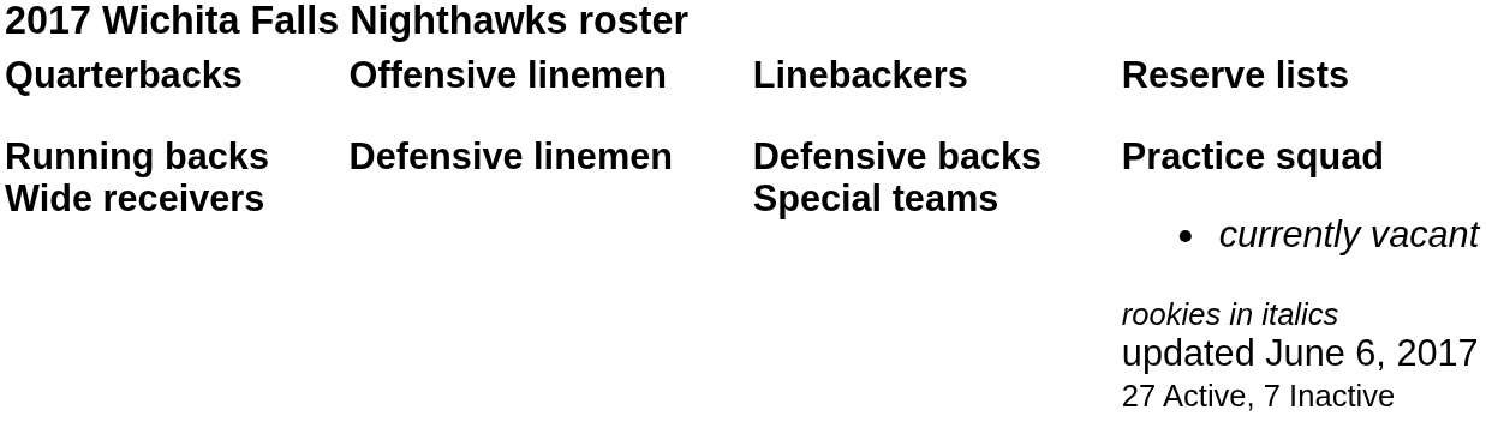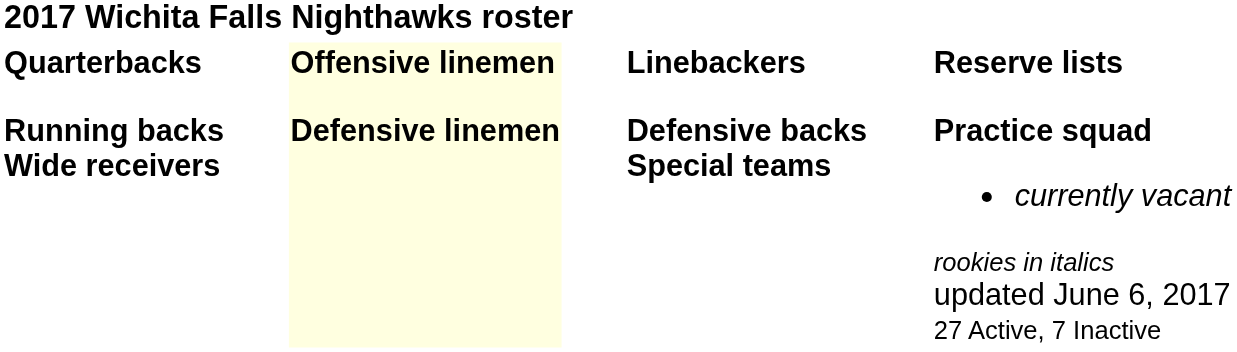Quarterbacks Running backs Wide receivers | column 2: no background -> lightyellow background
